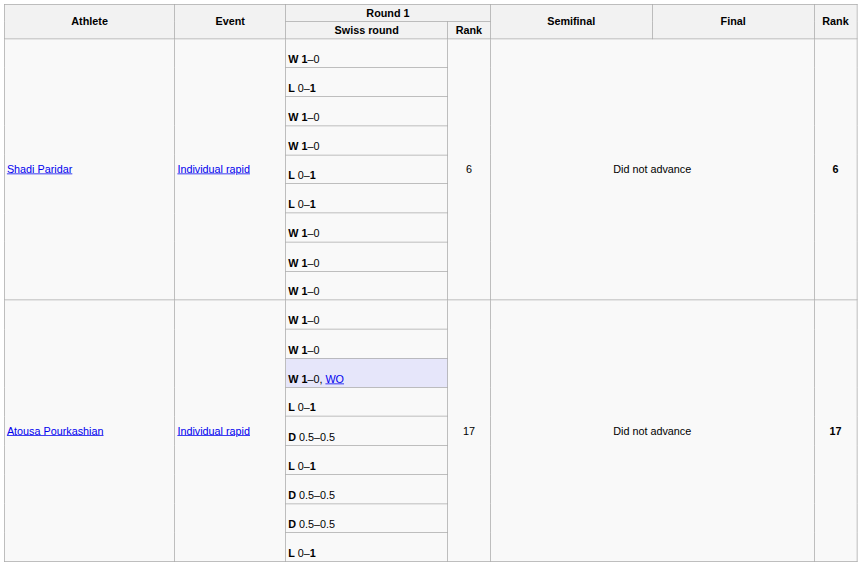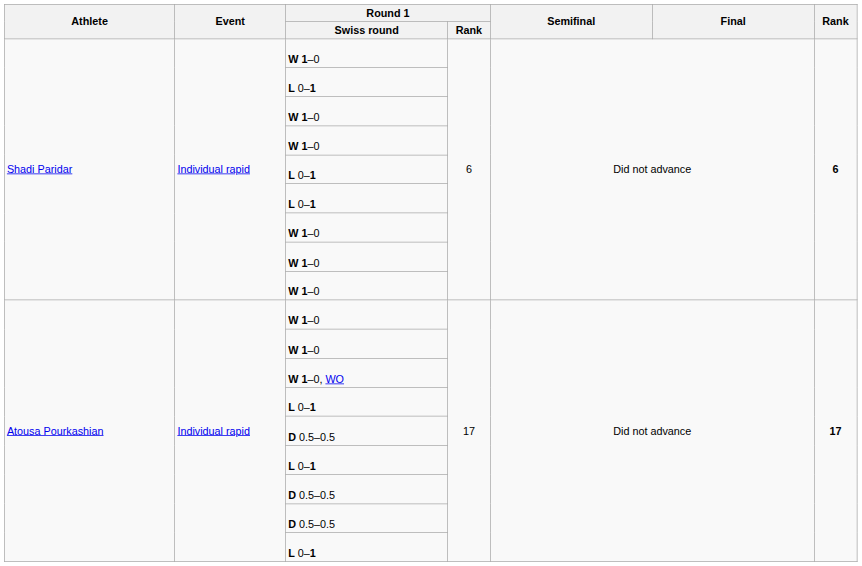W 1–0, WO | Round 1 / Swiss round: lavender background -> no background
